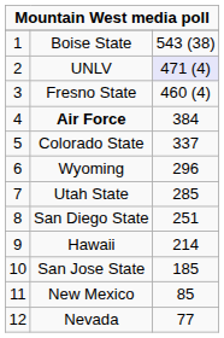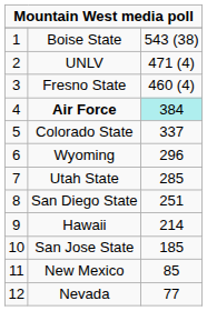UNLV | column 3: lavender background -> no background
Air Force | column 3: no background -> paleturquoise background
